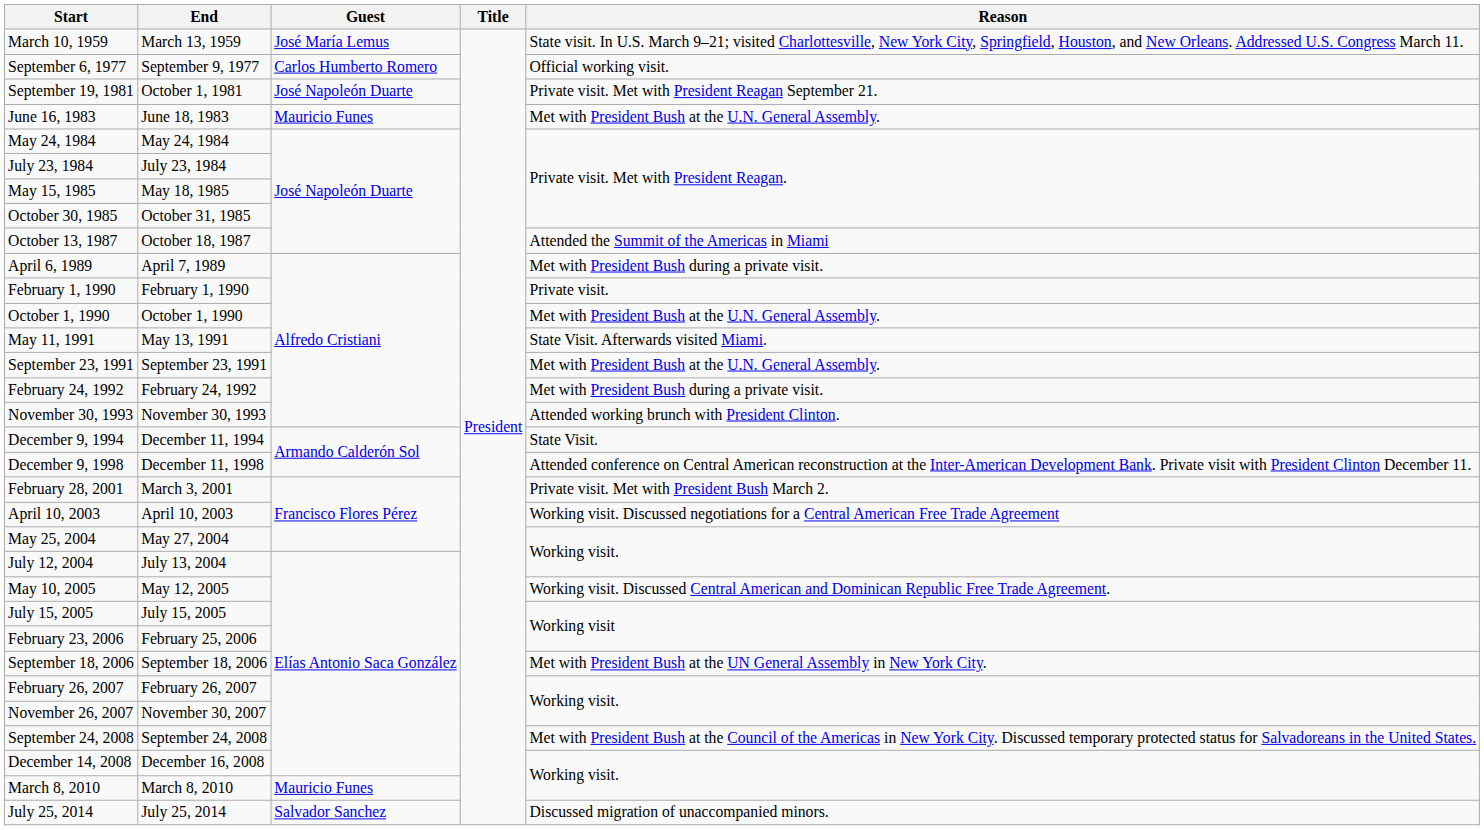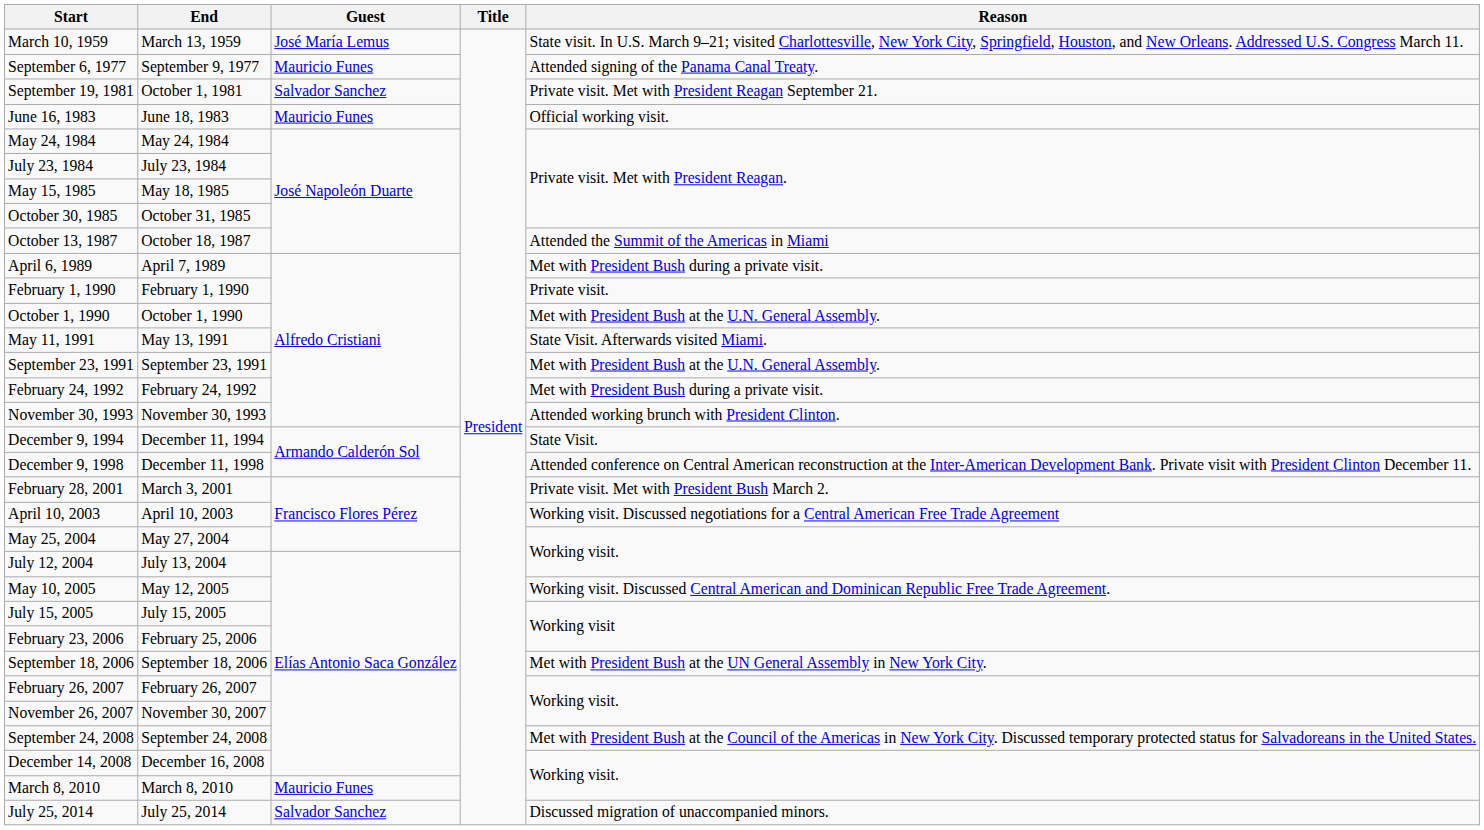September 6, 1977 | Guest: Carlos Humberto Romero -> Mauricio Funes
September 6, 1977 | Reason: Official working visit. -> Attended signing of the Panama Canal Treaty.
September 19, 1981 | Guest: José Napoleón Duarte -> Salvador Sanchez
June 16, 1983 | Reason: Met with President Bush at the U.N. General Assembly. -> Official working visit.
